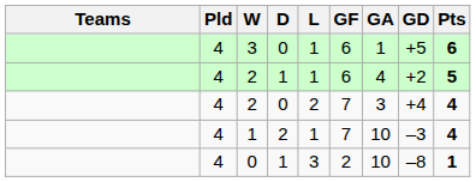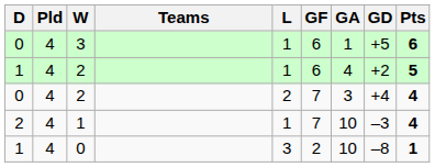columns swapped: Teams <-> D
